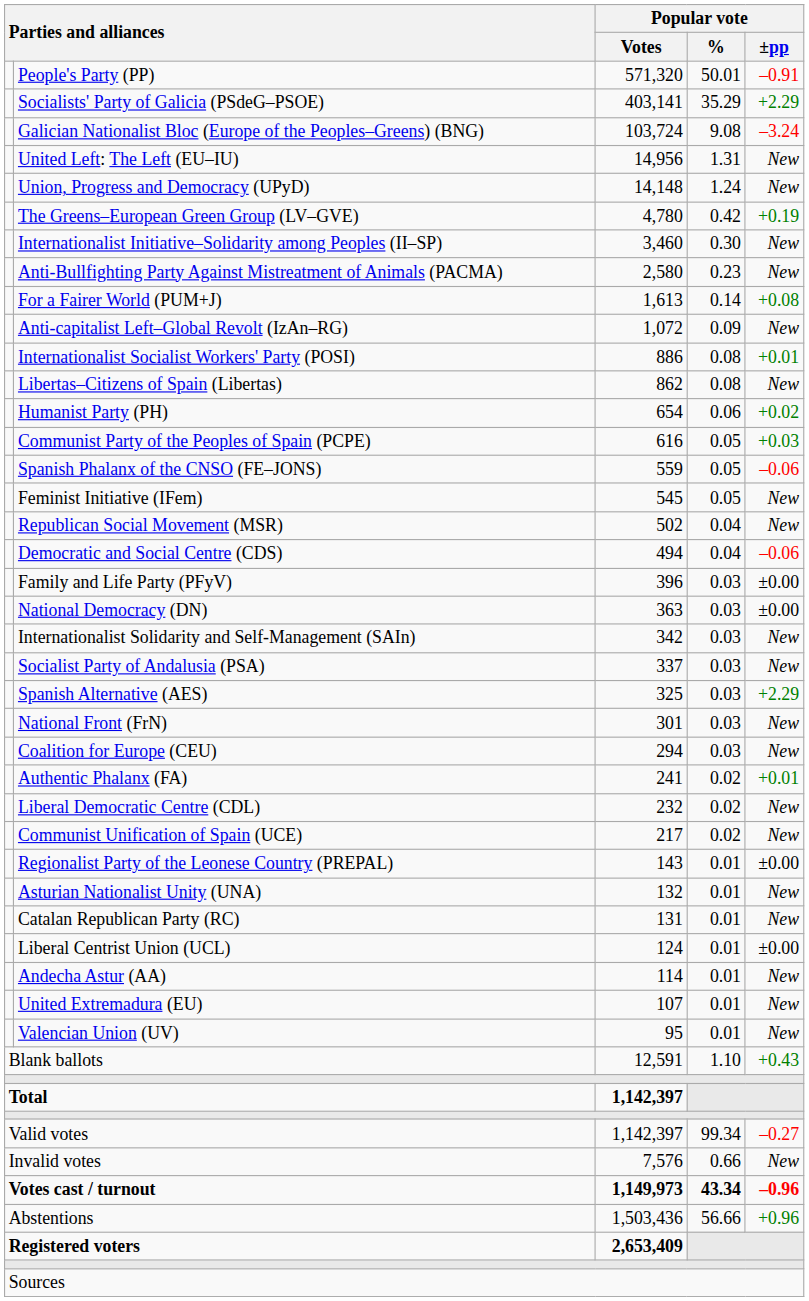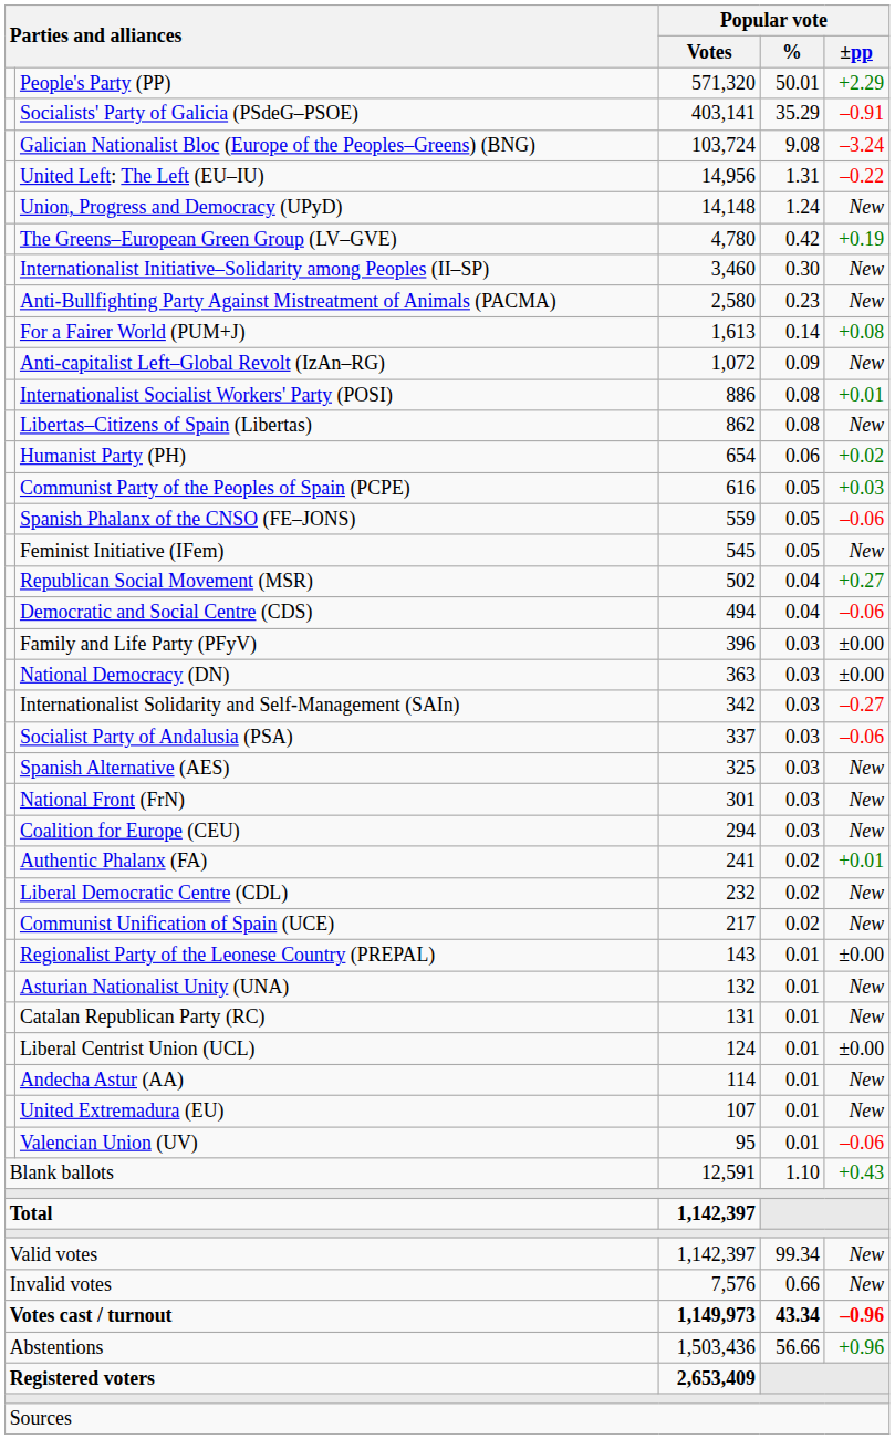People's Party (PP) | Popular vote / ±pp: –0.91 -> +2.29
Socialists' Party of Galicia (PSdeG–PSOE) | Popular vote / ±pp: +2.29 -> –0.91
United Left: The Left (EU–IU) | Popular vote / ±pp: New -> –0.22
Republican Social Movement (MSR) | Popular vote / ±pp: New -> +0.27
Internationalist Solidarity and Self-Management (SAIn) | Popular vote / ±pp: New -> –0.27
Socialist Party of Andalusia (PSA) | Popular vote / ±pp: New -> –0.06
Spanish Alternative (AES) | Popular vote / ±pp: +2.29 -> New
Valencian Union (UV) | Popular vote / ±pp: New -> –0.06
Valid votes | Popular vote / ±pp: –0.27 -> New
